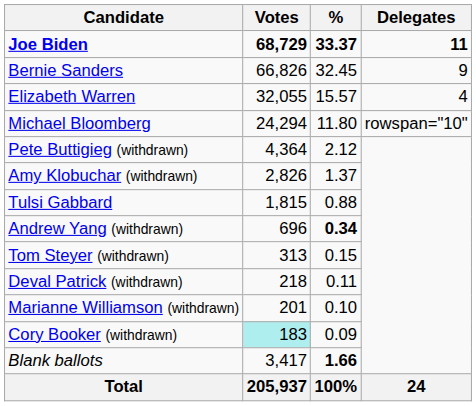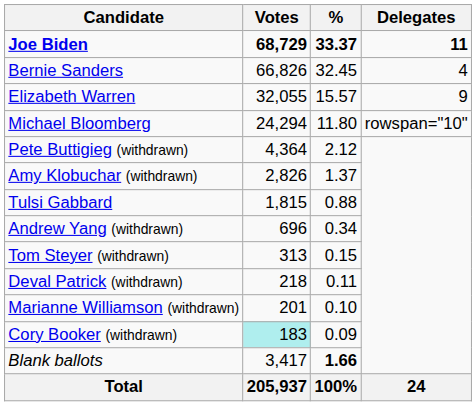Bernie Sanders | Delegates: 9 -> 4
Elizabeth Warren | Delegates: 4 -> 9
Andrew Yang (withdrawn) | %: bold -> normal
